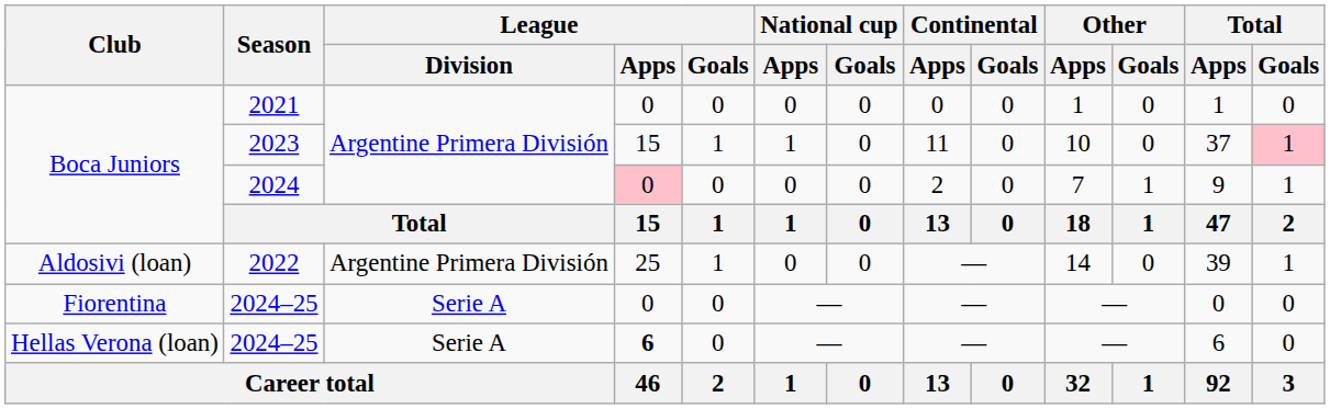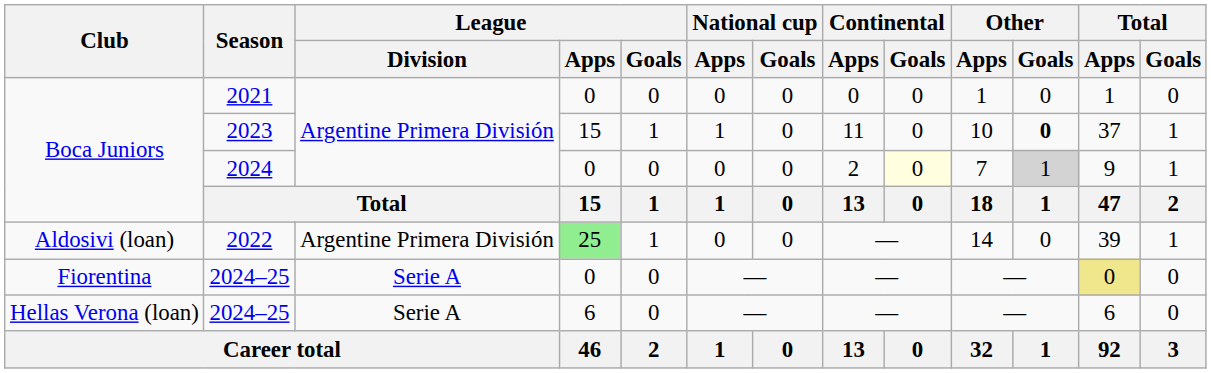2023 | Other / Goals: normal -> bold
2023 | Total / Goals: pink background -> no background
2024 | League / Apps: pink background -> no background
2024 | Continental / Goals: no background -> lightyellow background
2024 | Other / Goals: no background -> lightgrey background
2022 | League / Apps: no background -> lightgreen background
Fiorentina / 2024–25 | Total / Apps: no background -> khaki background
Hellas Verona (loan) / 2024–25 | League / Apps: bold -> normal
